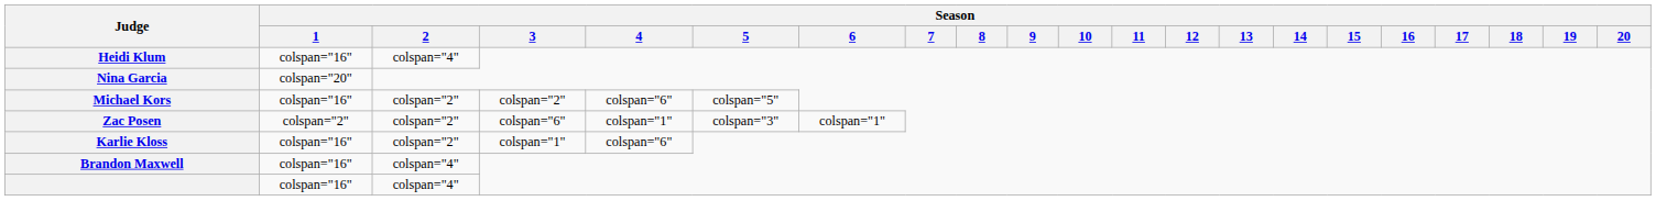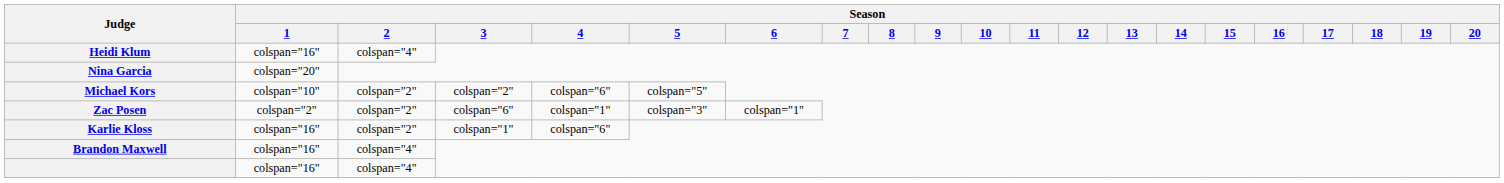Michael Kors | Season / 1: colspan="16" -> colspan="10"
